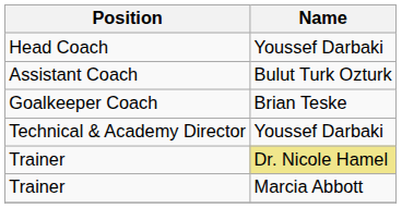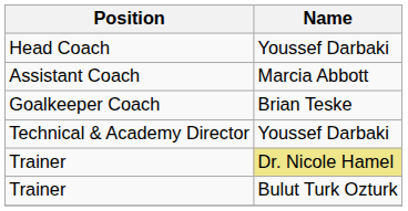row 3 | Name: Bulut Turk Ozturk -> Marcia Abbott
row 7 | Name: Marcia Abbott -> Bulut Turk Ozturk
